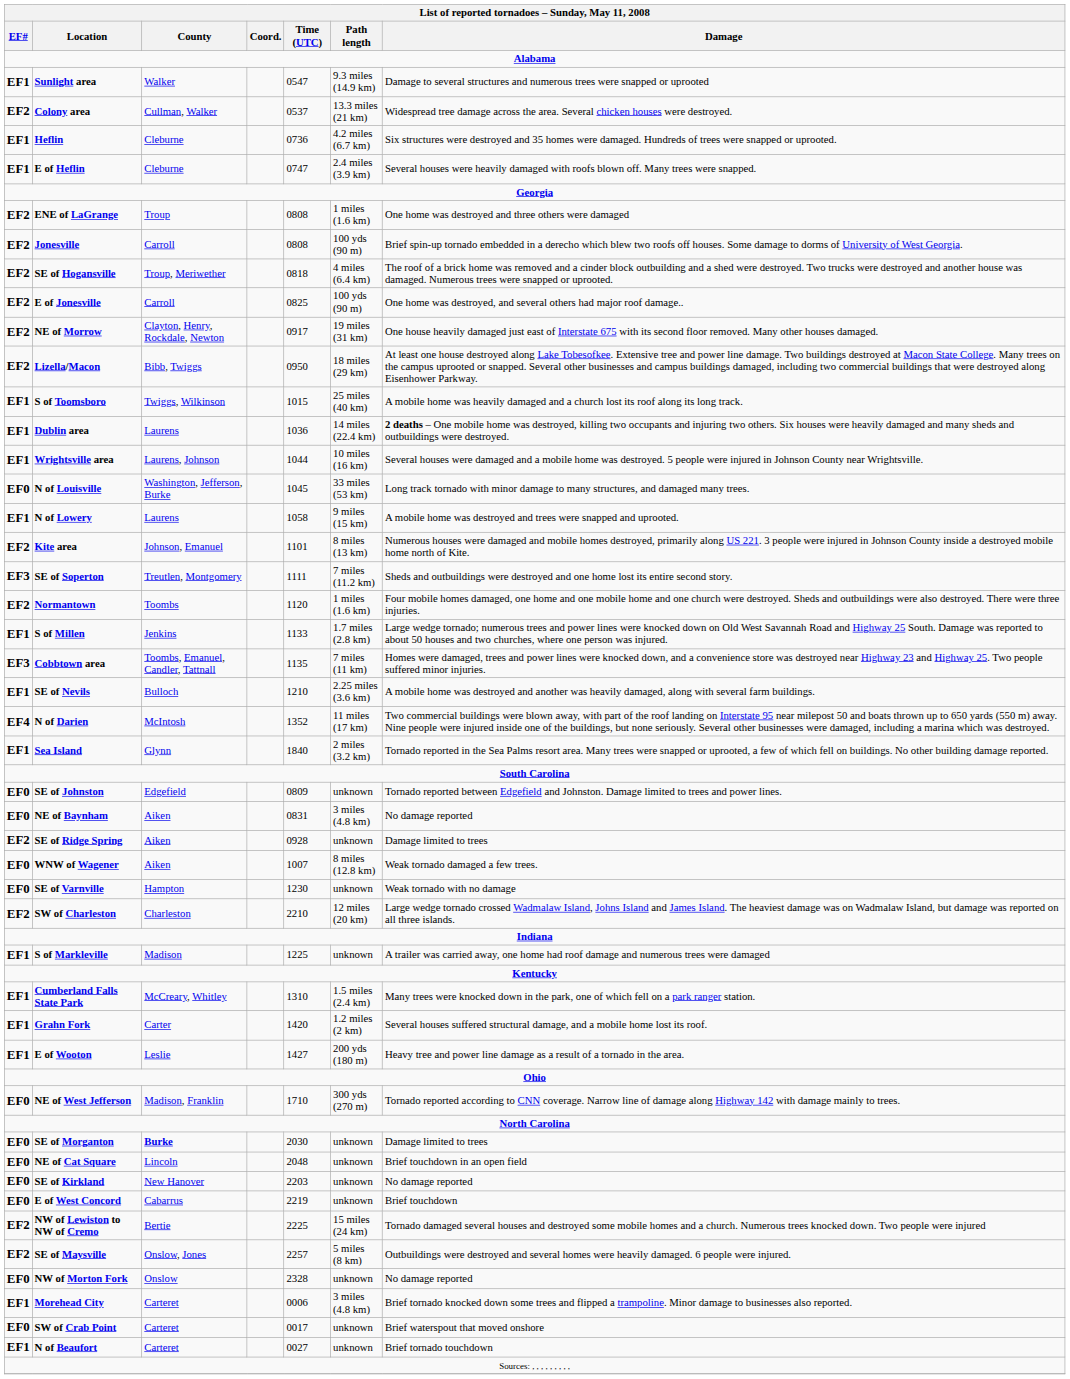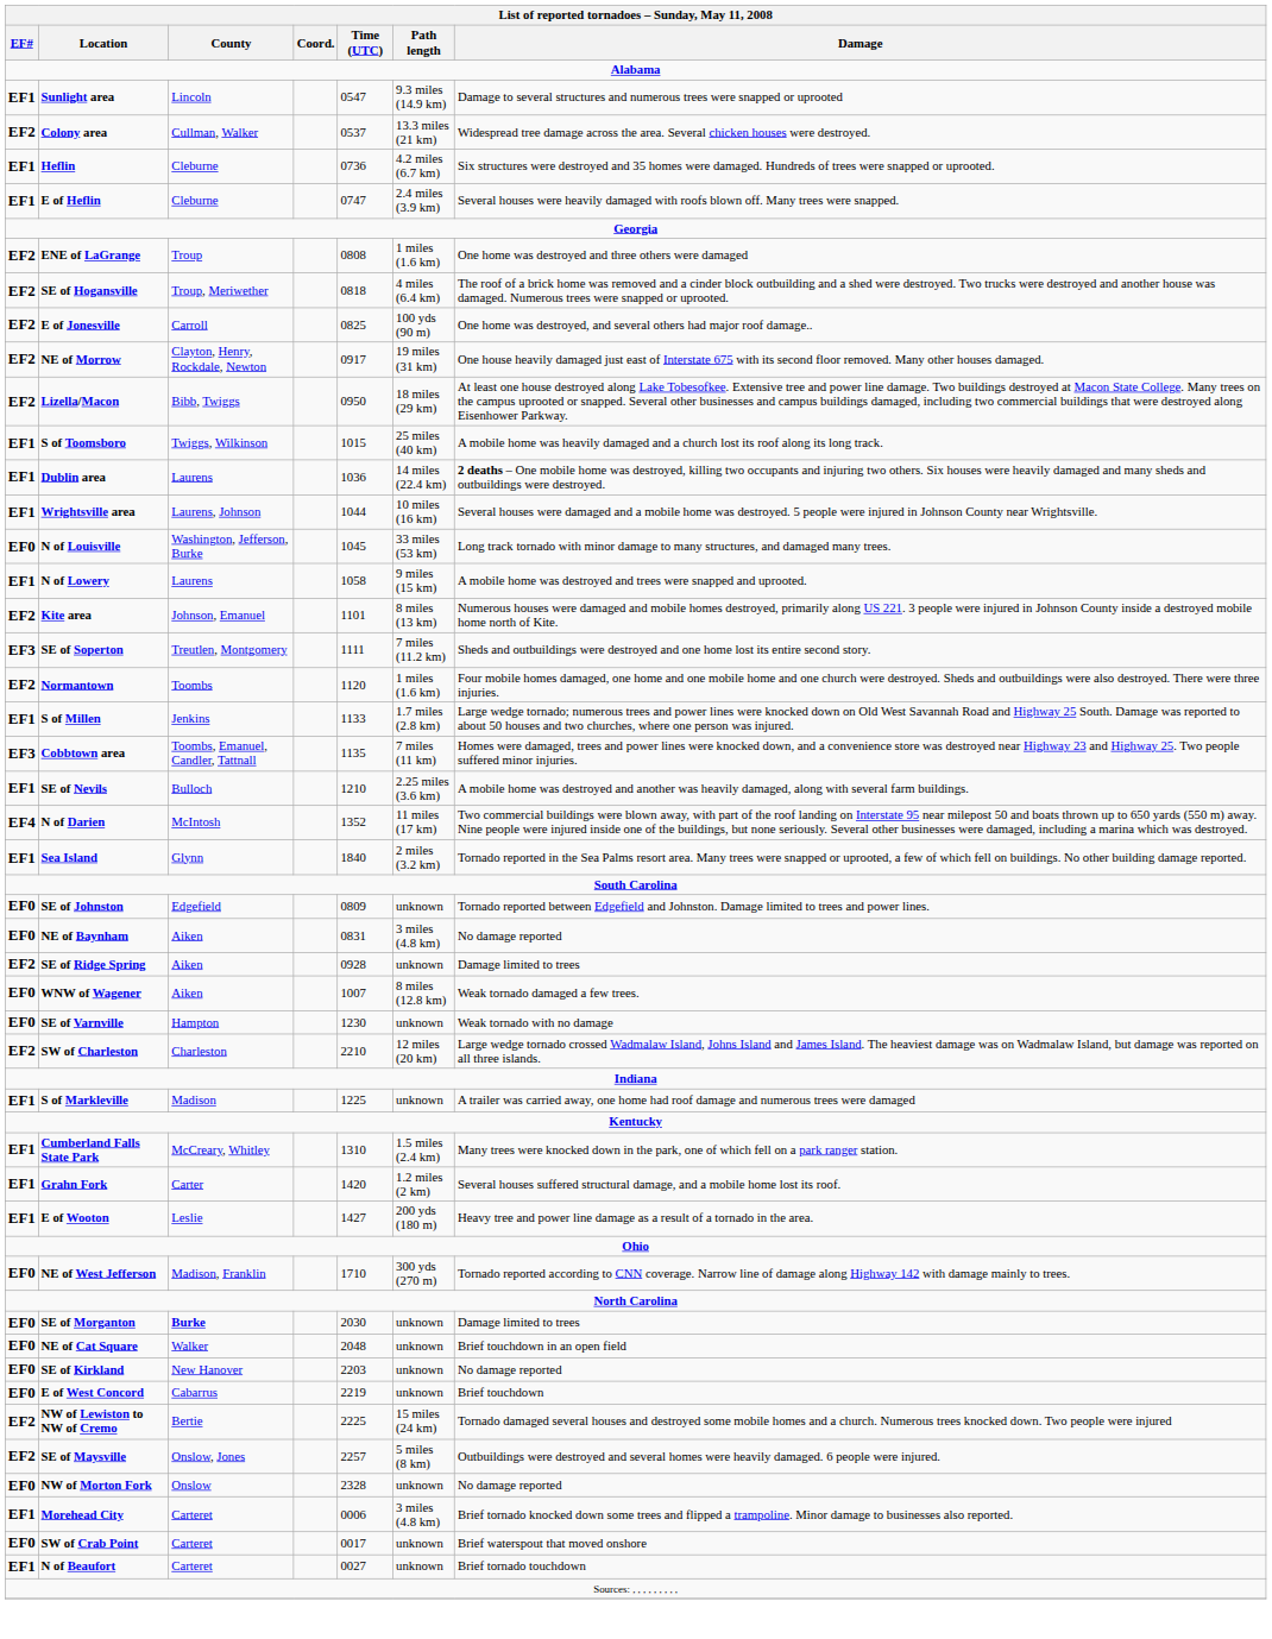Sunlight area | County: Walker -> Lincoln
- row: EF2 | Jonesville | Carroll | 0808 | 100 yds (90 m) | Brief spin-up tornado embedded in a derecho which blew two roofs off houses. Some damage to dorms of University of West Georgia.
NE of Cat Square | County: Lincoln -> Walker
